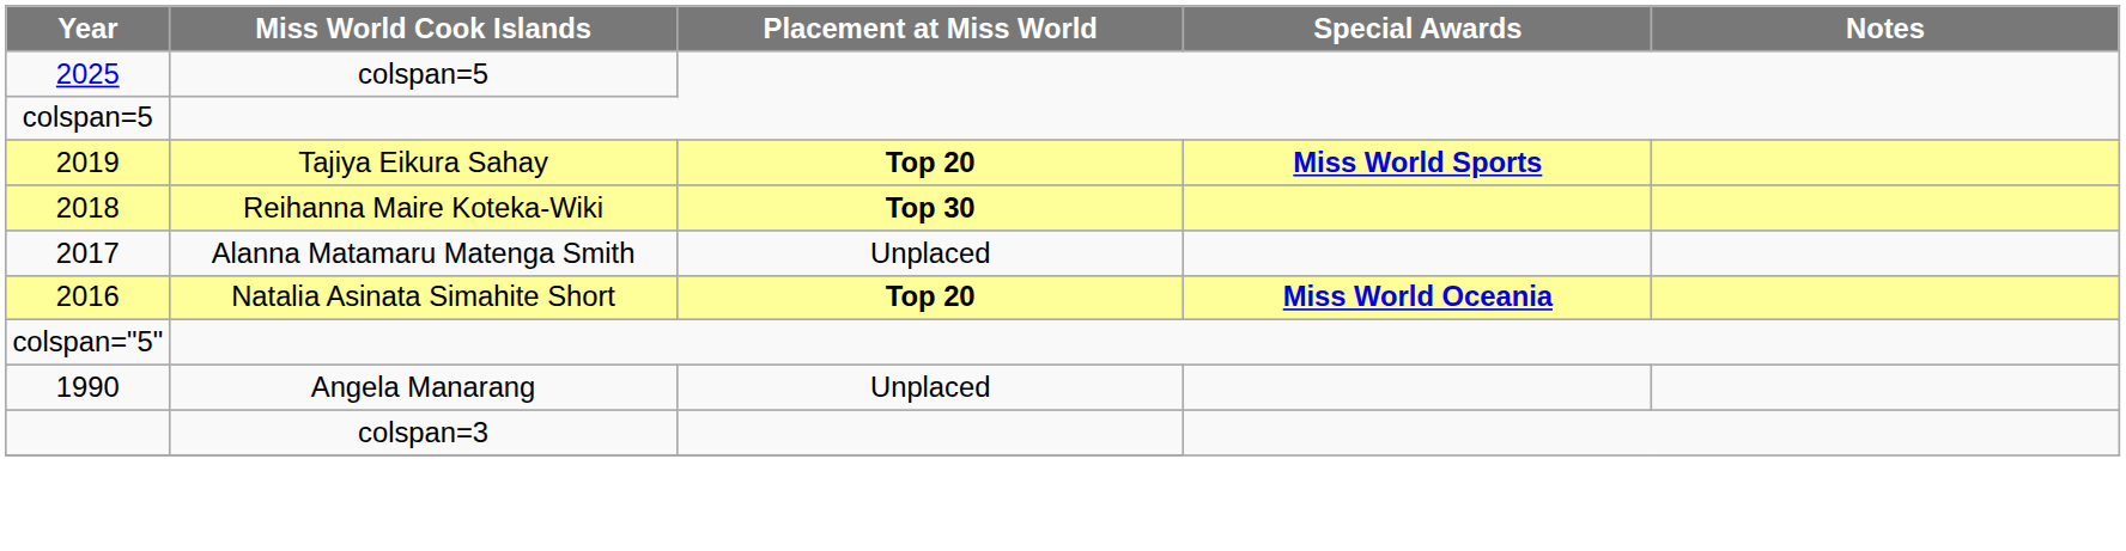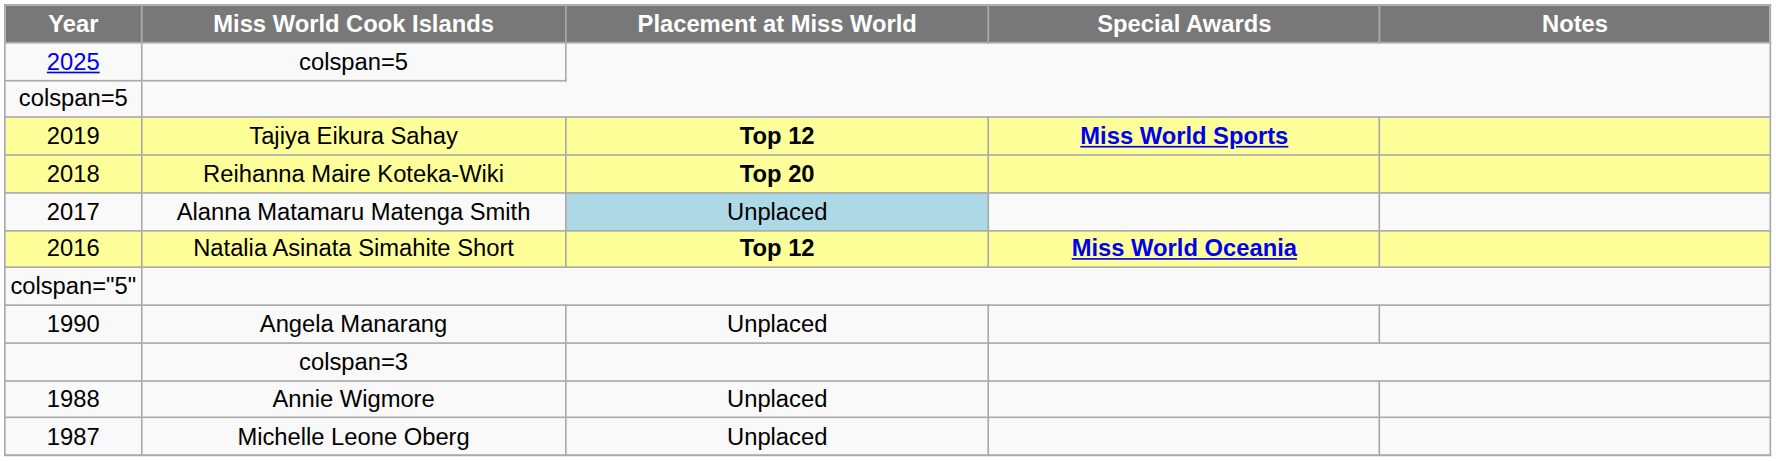Tajiya Eikura Sahay | Placement at Miss World: Top 20 -> Top 12
Reihanna Maire Koteka-Wiki | Placement at Miss World: Top 30 -> Top 20
Alanna Matamaru Matenga Smith | Placement at Miss World: no background -> lightblue background
Natalia Asinata Simahite Short | Placement at Miss World: Top 20 -> Top 12
+ row: 1988 | Annie Wigmore | Unplaced
+ row: 1987 | Michelle Leone Oberg | Unplaced
